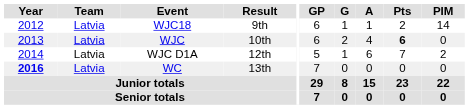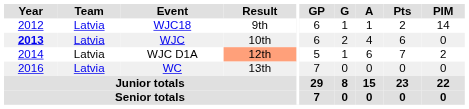WJC | Year: normal -> bold
WJC | Pts: bold -> normal
WJC D1A | Result: no background -> lightsalmon background
WC | Year: bold -> normal
